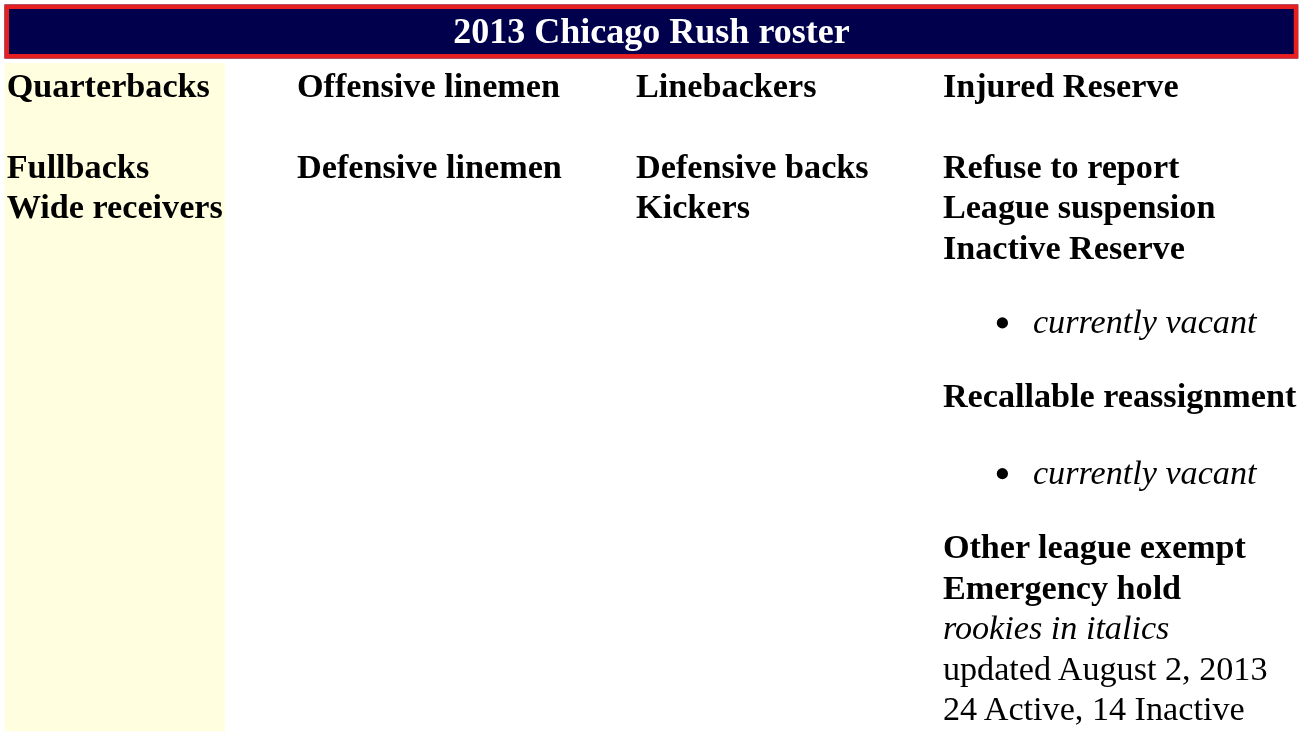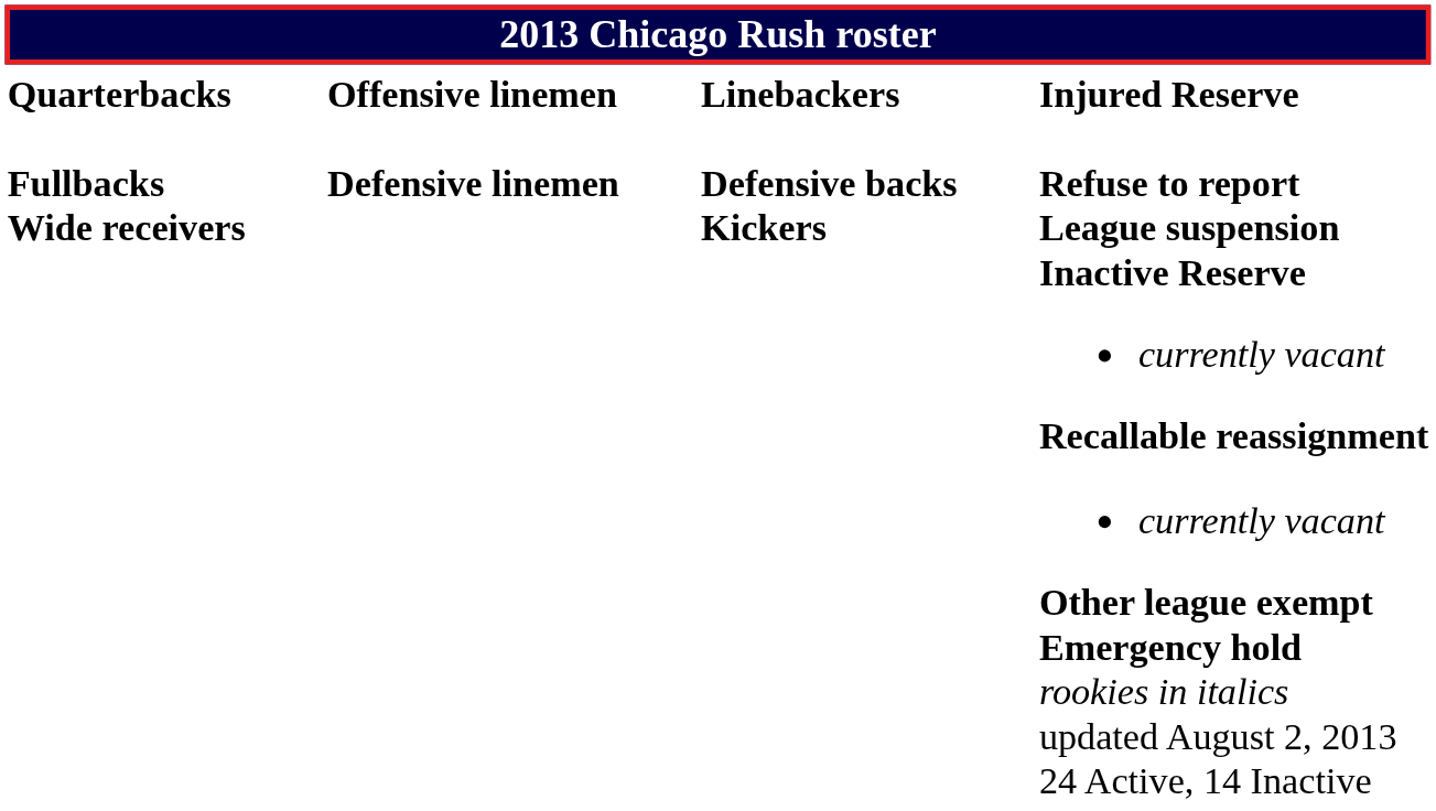Quarterbacks Fullbacks Wide receivers | column 1: lightyellow background -> no background
